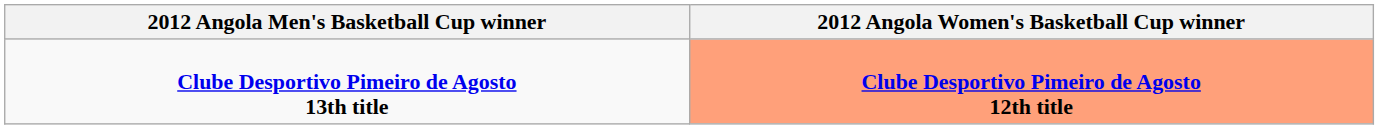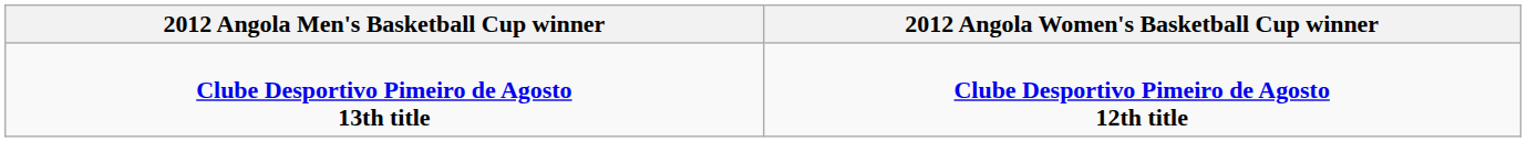Clube Desportivo Pimeiro de Agosto 13th title | 2012 Angola Women's Basketball Cup winner: lightsalmon background -> no background
